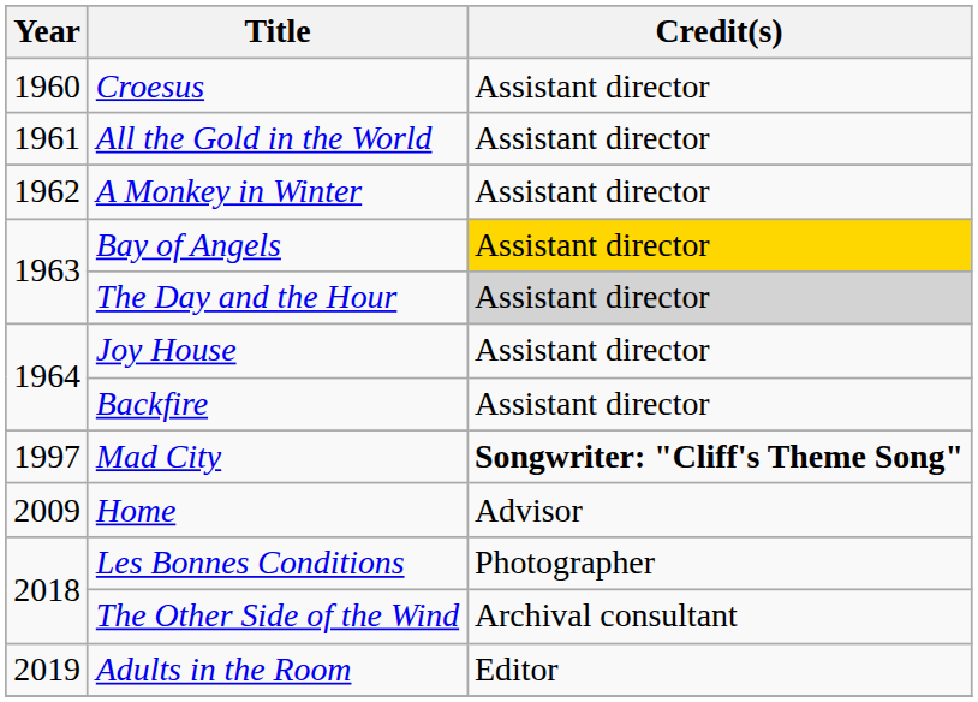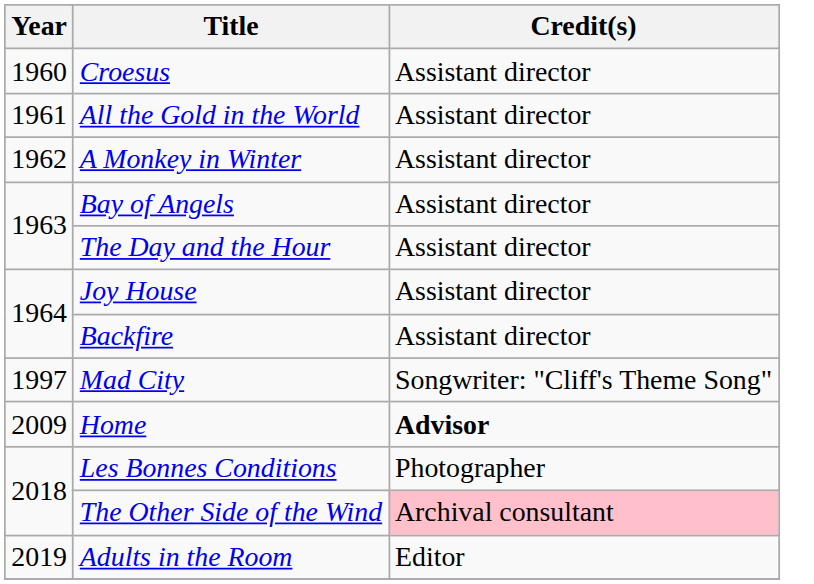Bay of Angels | Credit(s): gold background -> no background
The Day and the Hour | Credit(s): lightgrey background -> no background
Mad City | Credit(s): bold -> normal
Home | Credit(s): normal -> bold
The Other Side of the Wind | Credit(s): no background -> pink background
